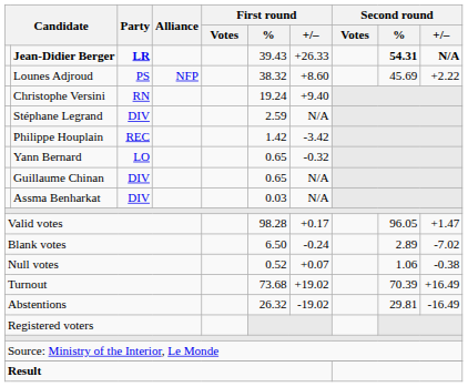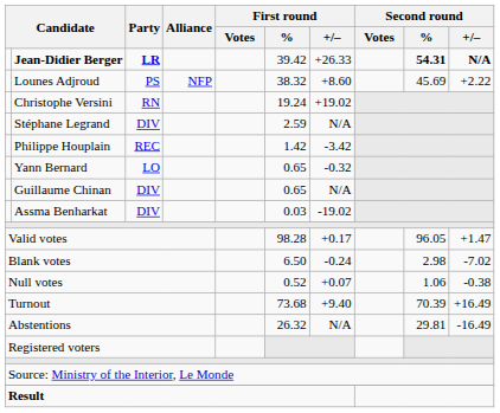Jean-Didier Berger | First round / %: 39.43 -> 39.42
Christophe Versini | First round / +/–: +9.40 -> +19.02
Assma Benharkat | First round / +/–: N/A -> -19.02
Blank votes | Second round / %: 2.89 -> 2.98
Turnout | First round / +/–: +19.02 -> +9.40
Abstentions | First round / +/–: -19.02 -> N/A
